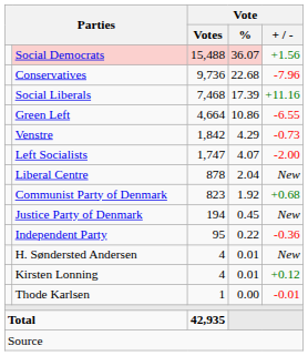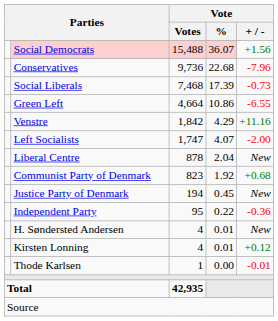Social Liberals | Vote / + / -: +11.16 -> -0.73
Venstre | Vote / + / -: -0.73 -> +11.16
